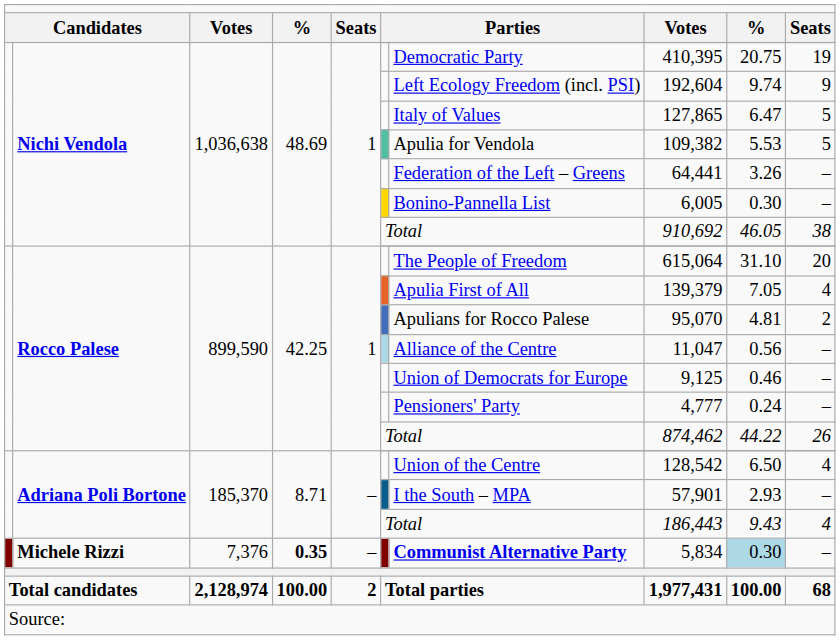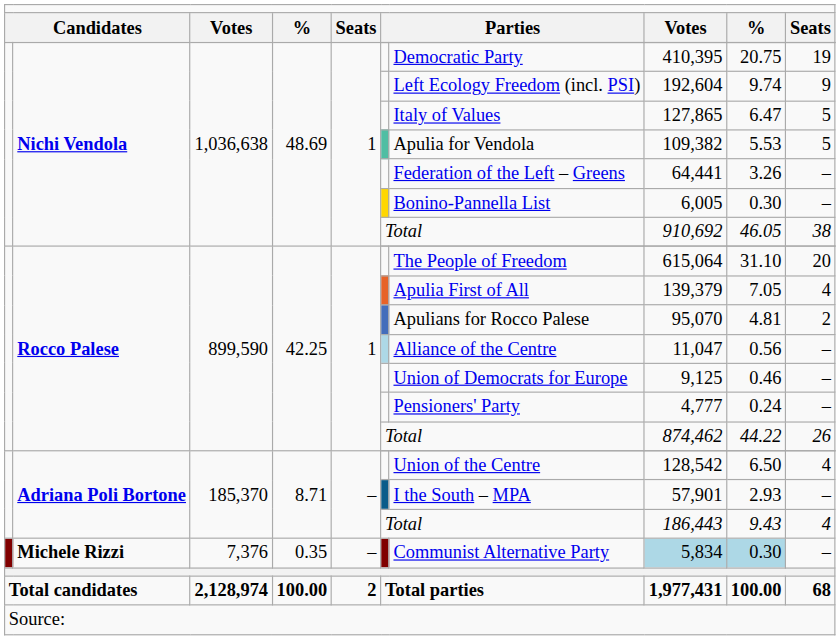Michele Rizzi | column 4: bold -> normal
Michele Rizzi | column 7: bold -> normal
Michele Rizzi | column 8: no background -> lightblue background
